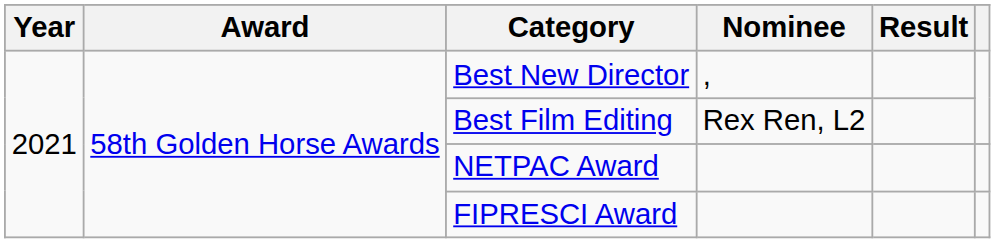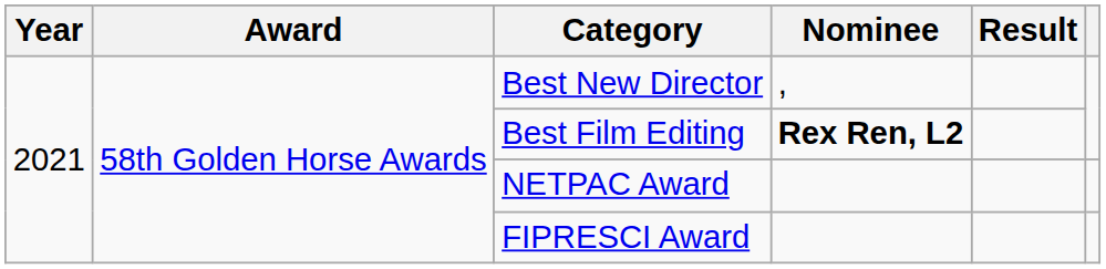Best Film Editing | Nominee: normal -> bold
